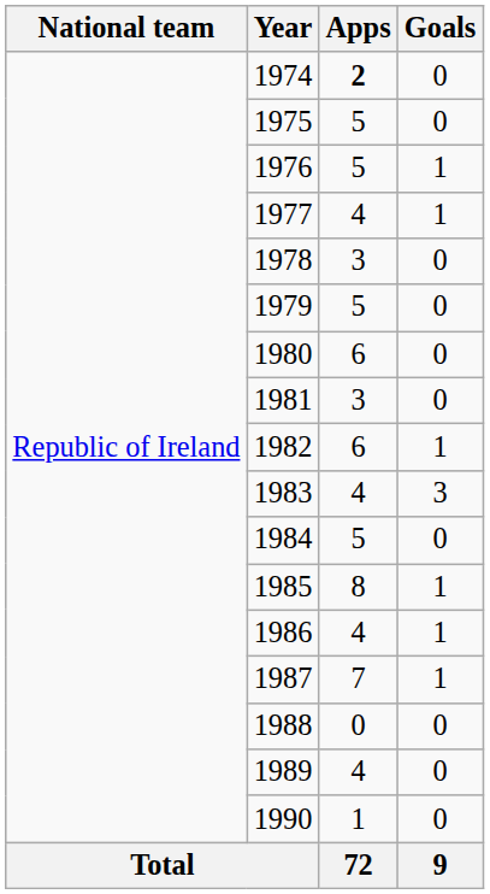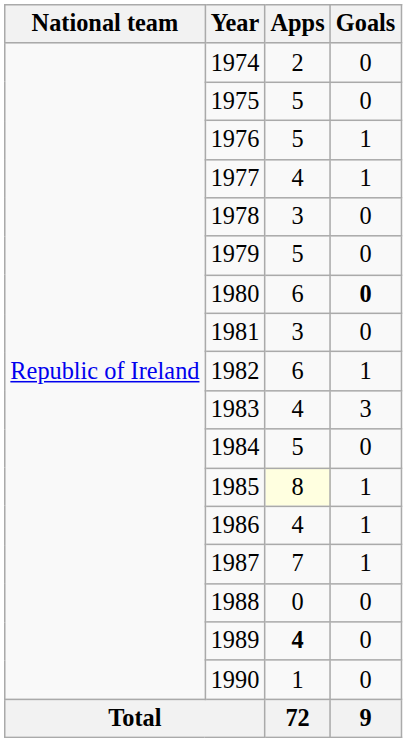1974 | Apps: bold -> normal
1980 | Goals: normal -> bold
1985 | Apps: no background -> lightyellow background
1989 | Apps: normal -> bold
